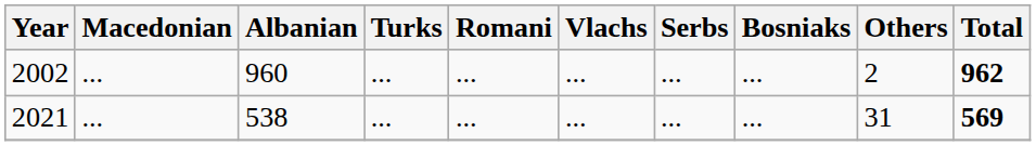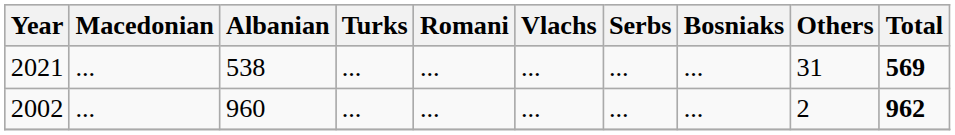rows swapped: 2002 <-> 2021
